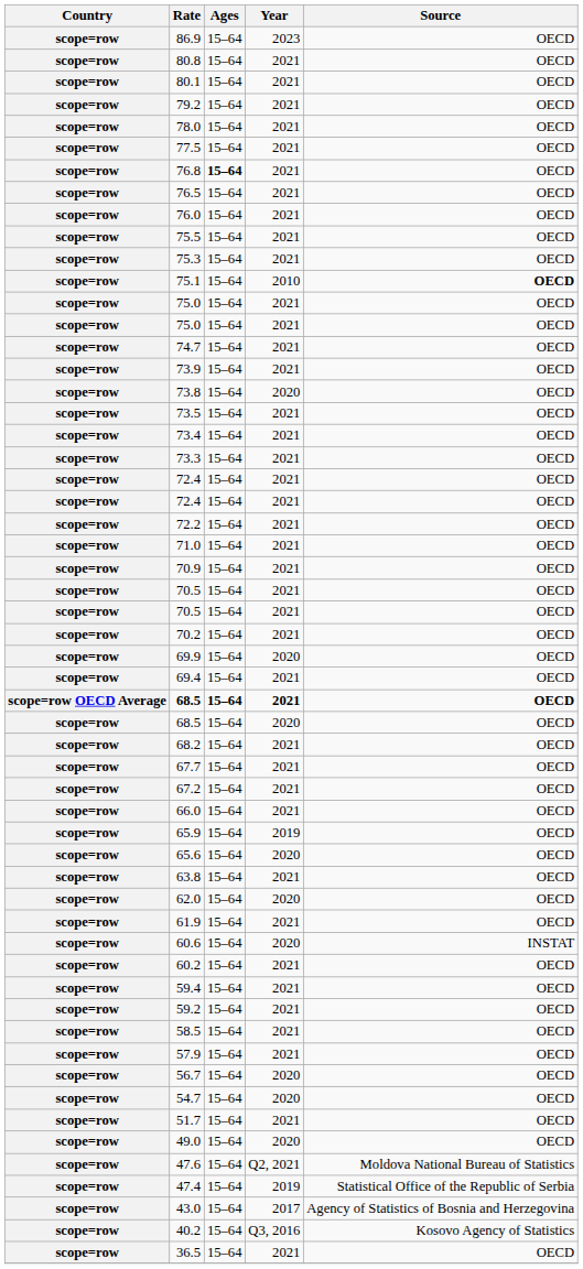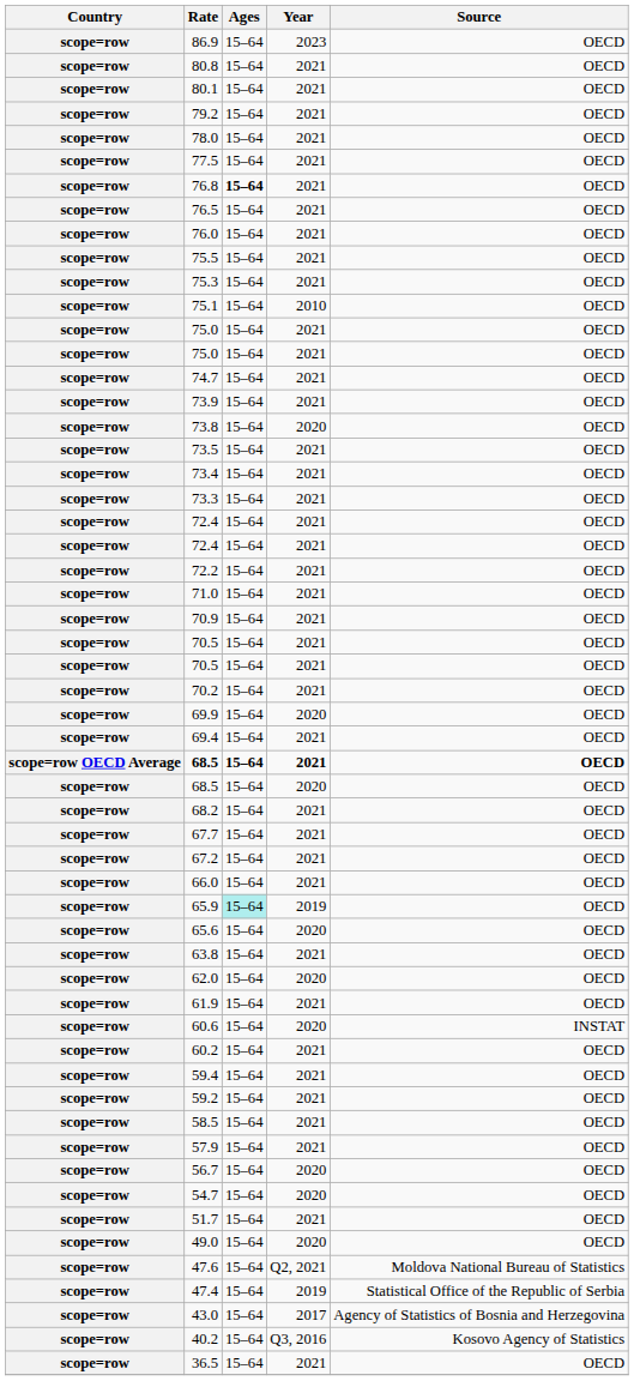75.1 | Source: bold -> normal
65.9 | Ages: no background -> paleturquoise background
